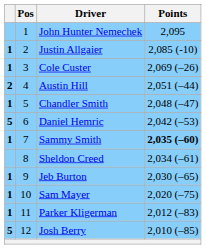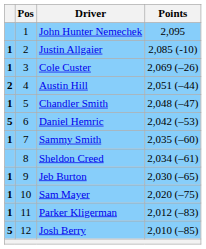Sammy Smith | Points: bold -> normal
